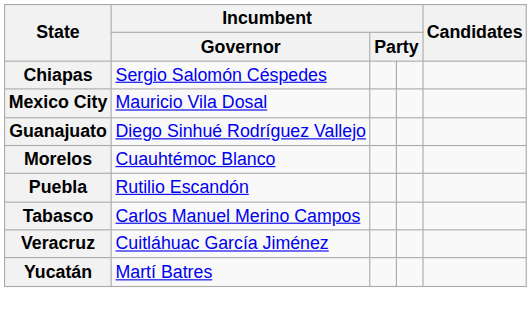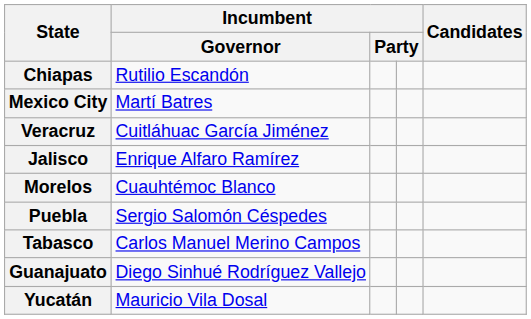Chiapas | Incumbent / Governor: Sergio Salomón Céspedes -> Rutilio Escandón
Mexico City | Incumbent / Governor: Mauricio Vila Dosal -> Martí Batres
rows swapped: Guanajuato <-> Veracruz
+ row: Jalisco | Enrique Alfaro Ramírez
Puebla | Incumbent / Governor: Rutilio Escandón -> Sergio Salomón Céspedes
Yucatán | Incumbent / Governor: Martí Batres -> Mauricio Vila Dosal
